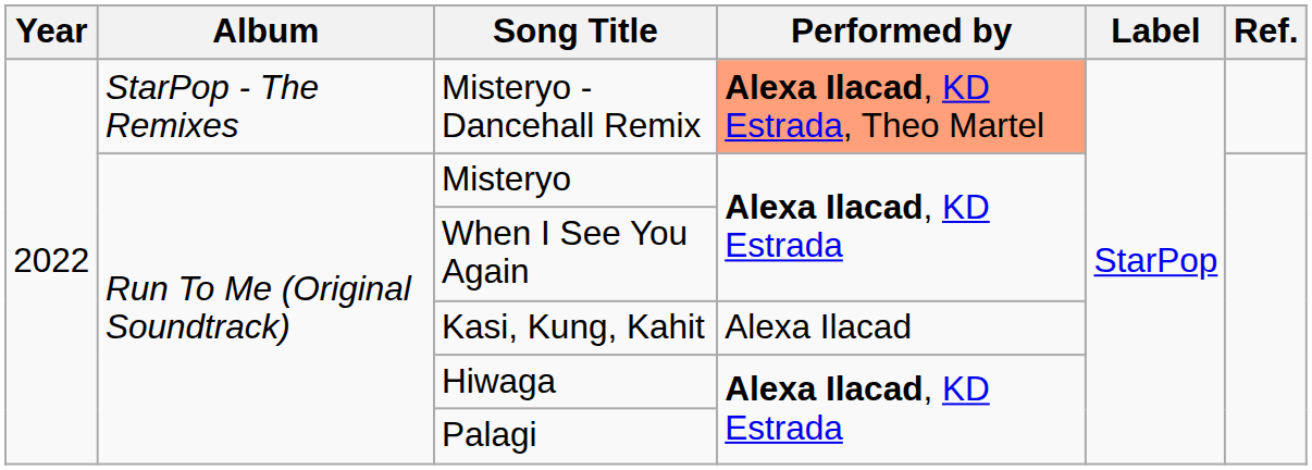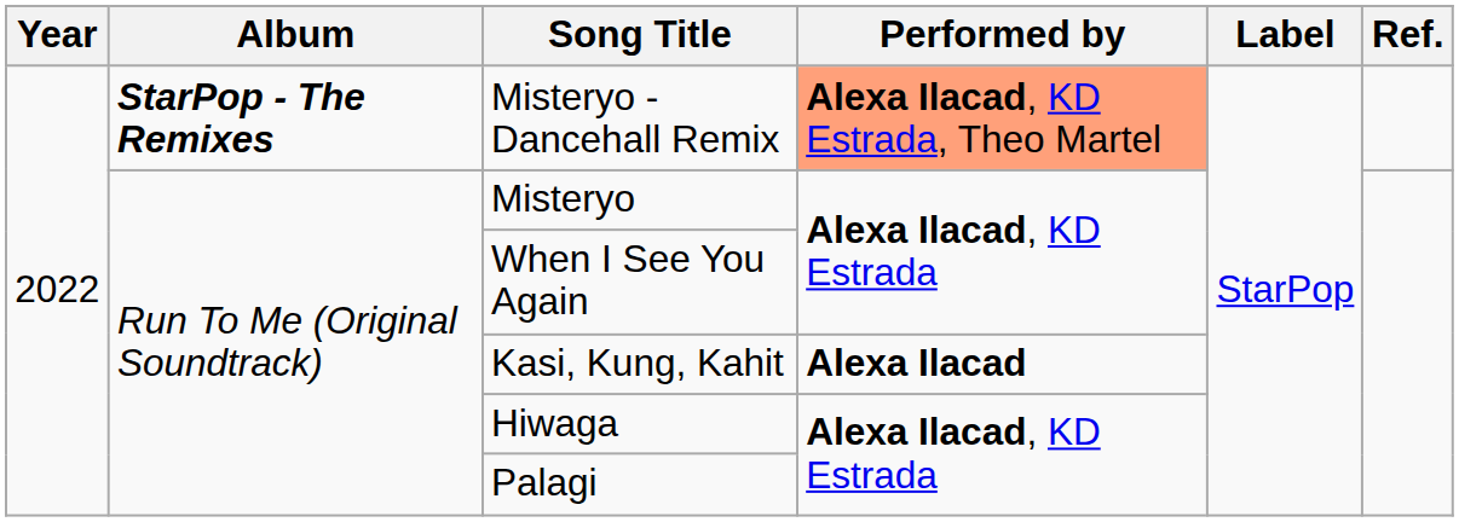Misteryo - Dancehall Remix | Album: normal -> bold
Kasi, Kung, Kahit | Performed by: normal -> bold
